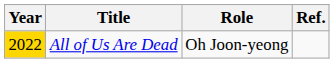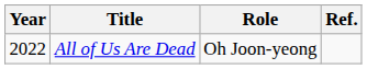row 2 | Year: gold background -> no background
